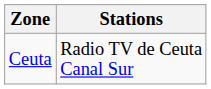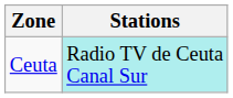Ceuta | Stations: no background -> paleturquoise background
